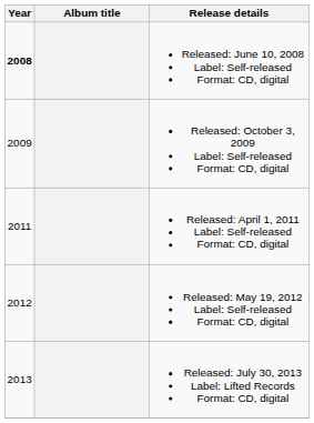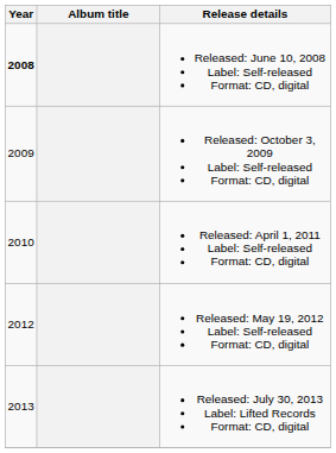row 4 | Year: 2011 -> 2010
